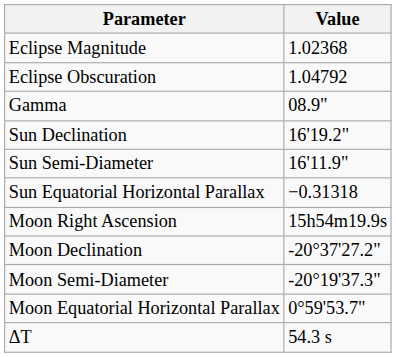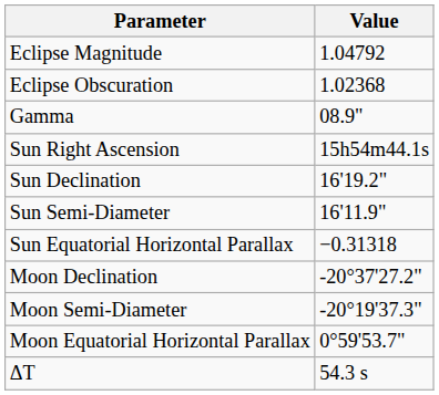Eclipse Magnitude | Value: 1.02368 -> 1.04792
Eclipse Obscuration | Value: 1.04792 -> 1.02368
+ row: Sun Right Ascension | 15h54m44.1s
- row: Moon Right Ascension | 15h54m19.9s
